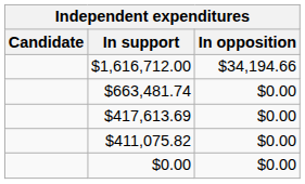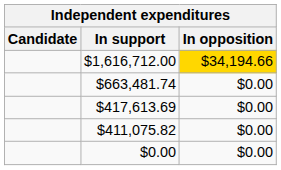$1,616,712.00 | In opposition: no background -> gold background
